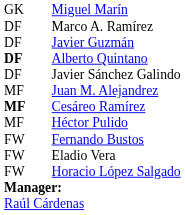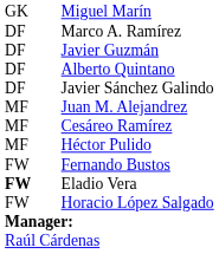Alberto Quintano | column 1: bold -> normal
Cesáreo Ramírez | column 1: bold -> normal
Eladio Vera | column 1: normal -> bold
